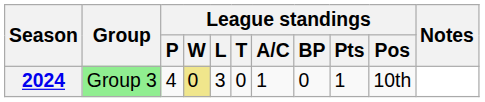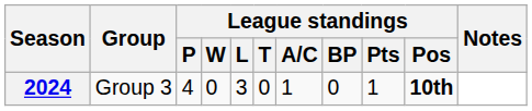2024 | Group: lightgreen background -> no background
2024 | League standings / W: khaki background -> no background
2024 | League standings / Pos: normal -> bold
